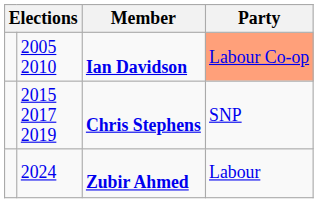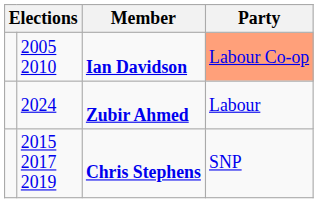rows swapped: Chris Stephens <-> Zubir Ahmed
